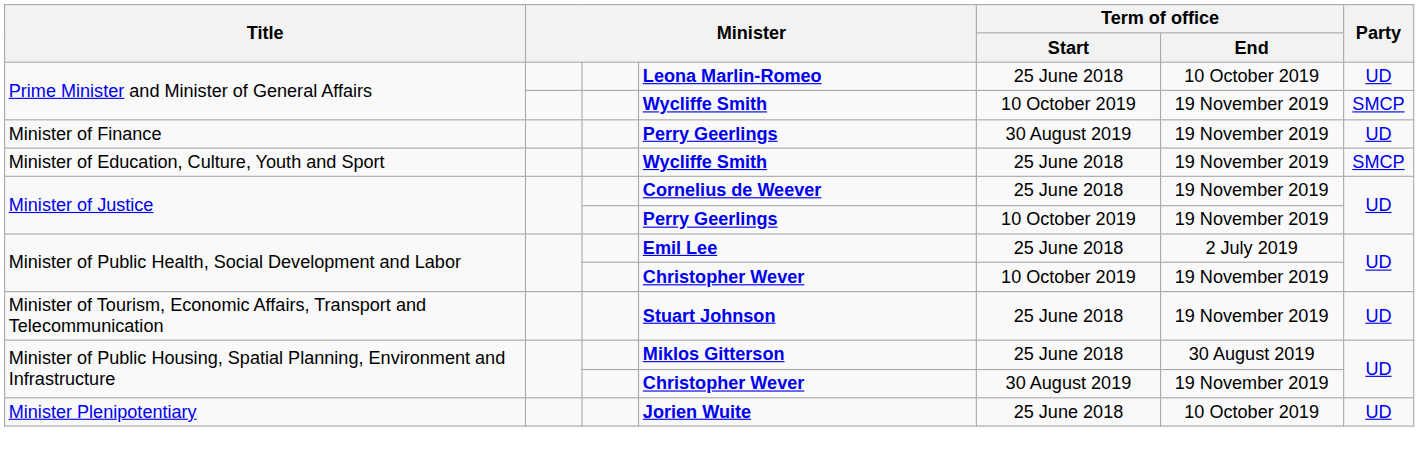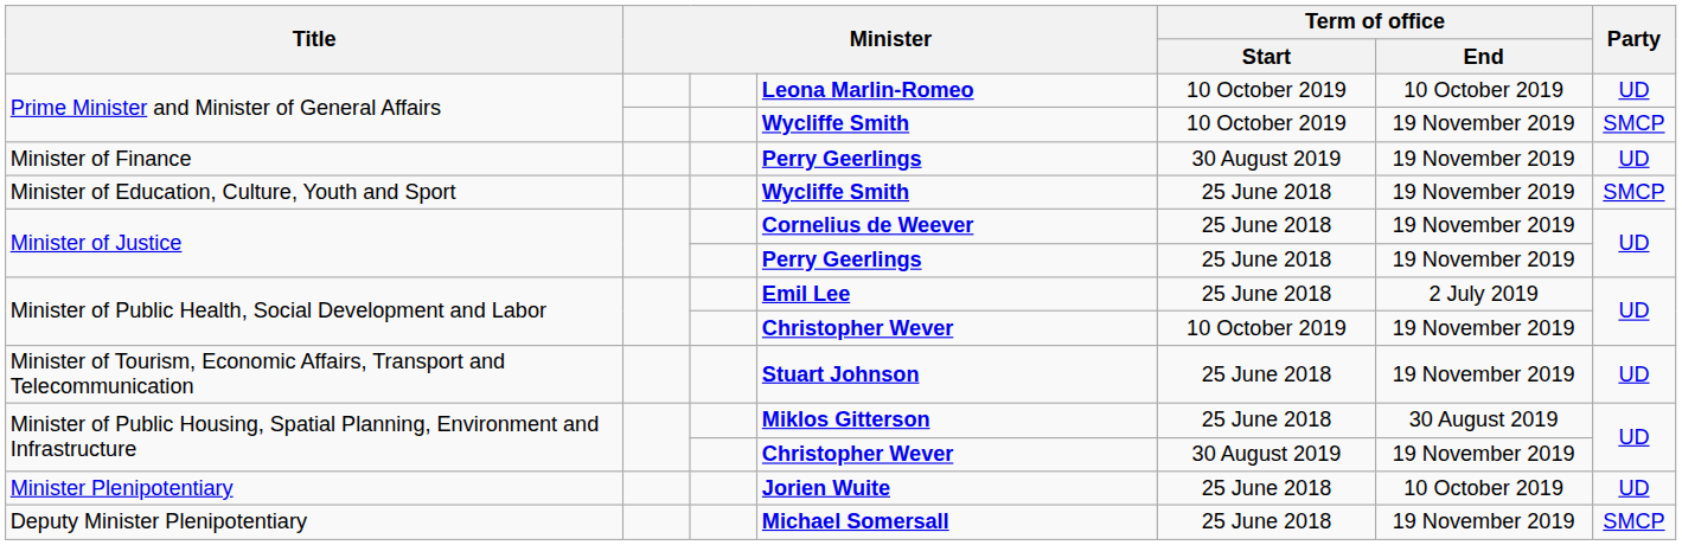Leona Marlin-Romeo | Term of office / Start: 25 June 2018 -> 10 October 2019
Minister of Justice / Perry Geerlings | Term of office / Start: 10 October 2019 -> 25 June 2018
+ row: Deputy Minister Plenipotentiary | Michael Somersall | 25 June 2018 | 19 November 2019 | SMCP
